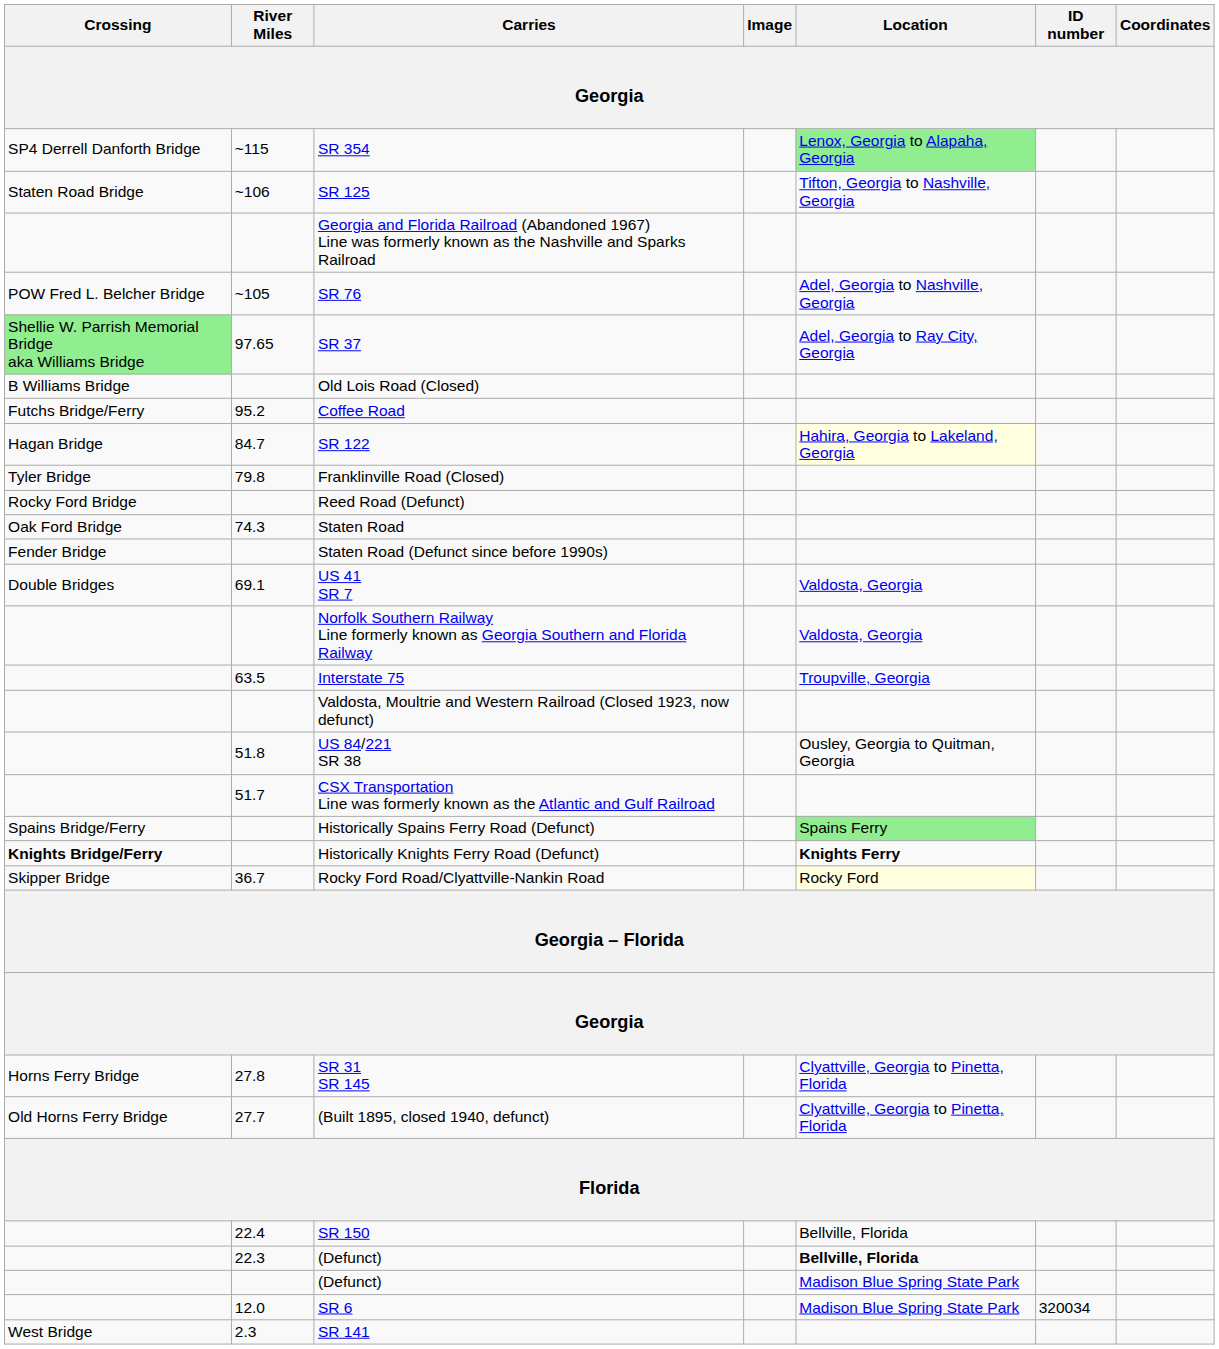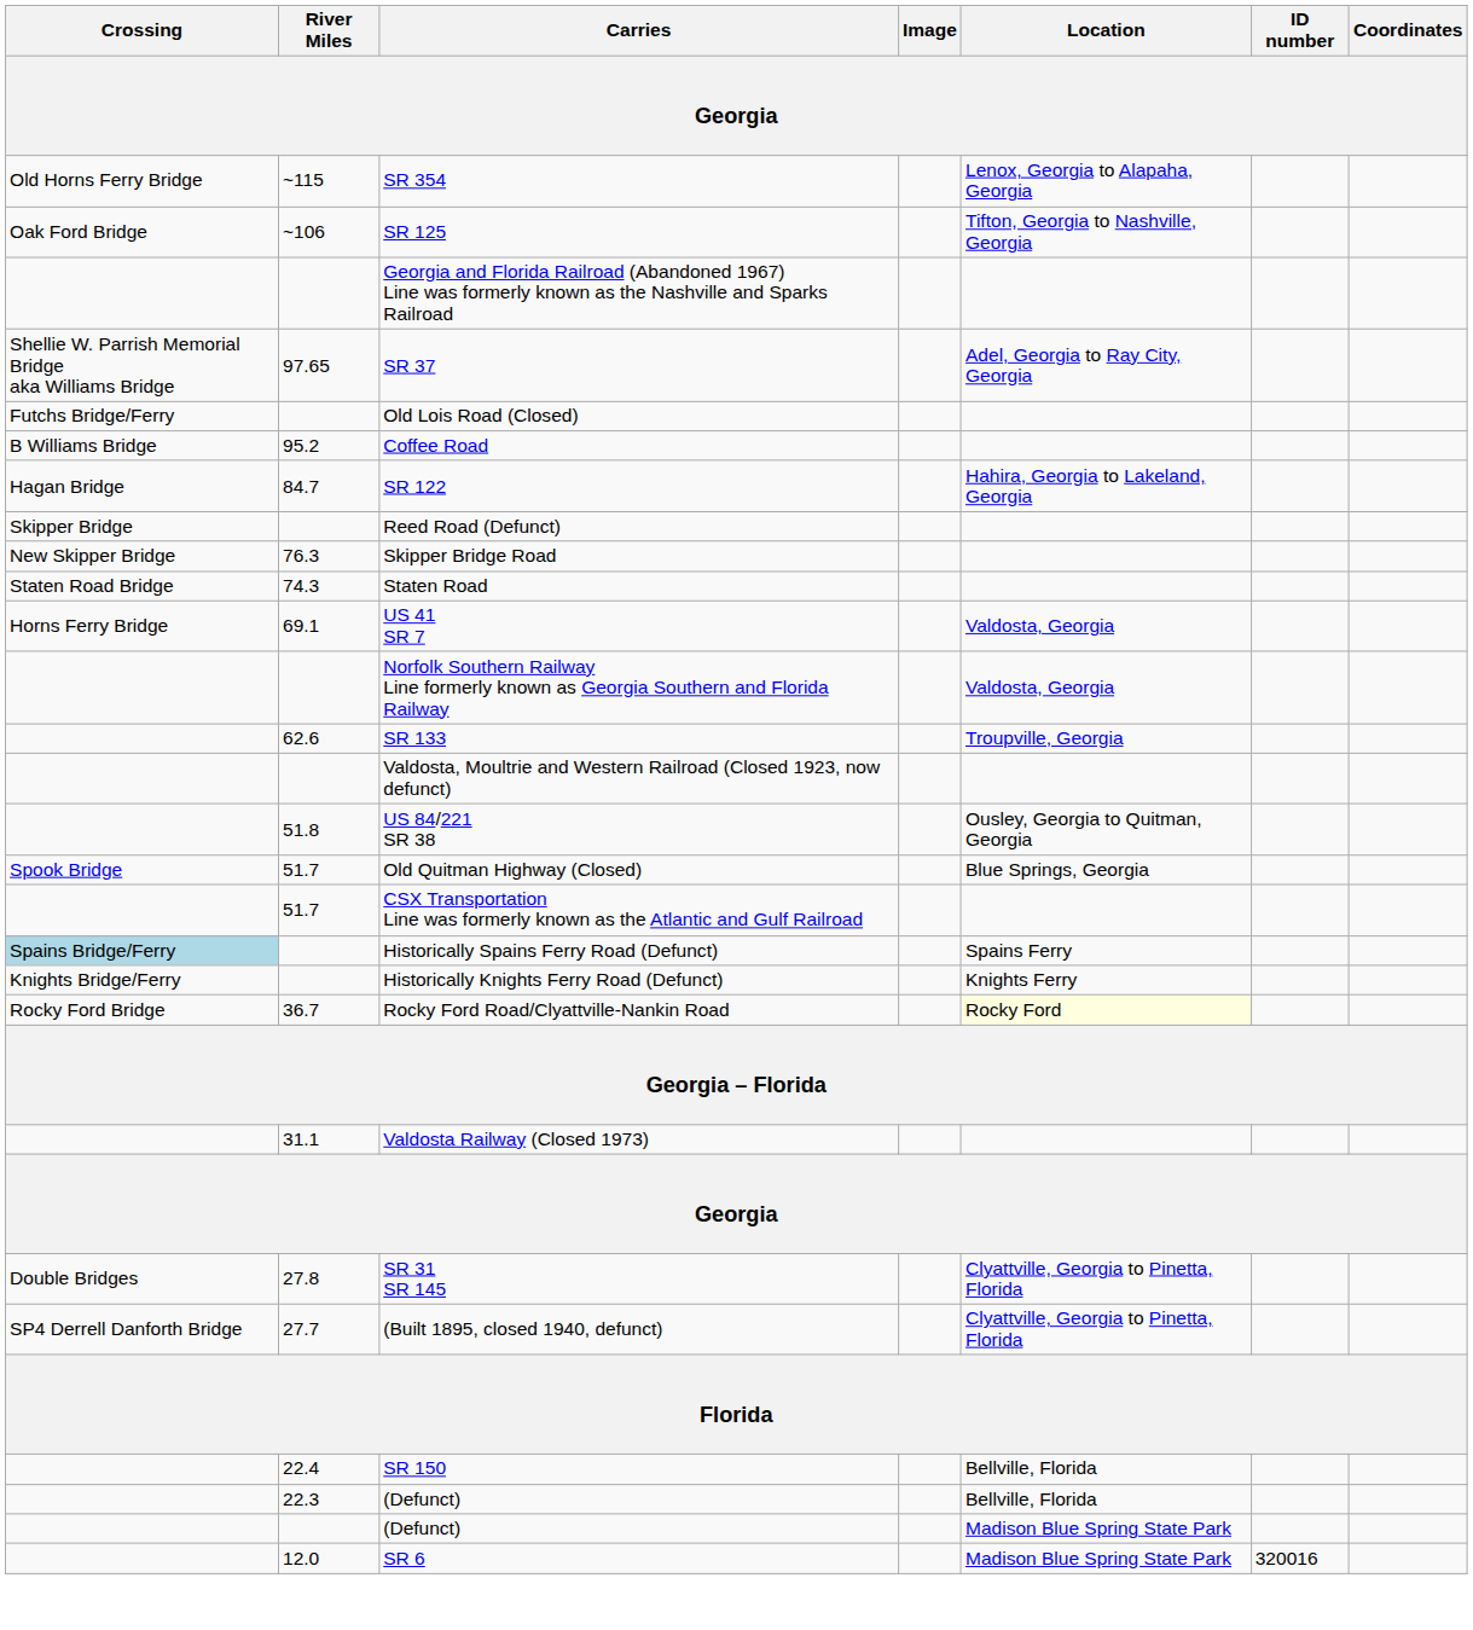SR 354 | Crossing: SP4 Derrell Danforth Bridge -> Old Horns Ferry Bridge
SR 354 | Location: lightgreen background -> no background
SR 125 | Crossing: Staten Road Bridge -> Oak Ford Bridge
- row: POW Fred L. Belcher Bridge | ~105 | SR 76 | Adel, Georgia to Nashville, Georgia
SR 37 | Crossing: lightgreen background -> no background
Old Lois Road (Closed) | Crossing: B Williams Bridge -> Futchs Bridge/Ferry
Coffee Road | Crossing: Futchs Bridge/Ferry -> B Williams Bridge
SR 122 | Location: lightyellow background -> no background
- row: Tyler Bridge | 79.8 | Franklinville Road (Closed)
Reed Road (Defunct) | Crossing: Rocky Ford Bridge -> Skipper Bridge
+ row: New Skipper Bridge | 76.3 | Skipper Bridge Road
Staten Road | Crossing: Oak Ford Bridge -> Staten Road Bridge
- row: Fender Bridge | Staten Road (Defunct since before 1990s)
US 41 SR 7 | Crossing: Double Bridges -> Horns Ferry Bridge
- row: 63.5 | Interstate 75 | Troupville, Georgia
+ row: 62.6 | SR 133 | Troupville, Georgia
+ row: Spook Bridge | 51.7 | Old Quitman Highway (Closed) | Blue Springs, Georgia
Historically Spains Ferry Road (Defunct) | Crossing: no background -> lightblue background
Historically Spains Ferry Road (Defunct) | Location: lightgreen background -> no background
Historically Knights Ferry Road (Defunct) | Crossing: bold -> normal
Historically Knights Ferry Road (Defunct) | Location: bold -> normal
Rocky Ford Road/Clyattville-Nankin Road | Crossing: Skipper Bridge -> Rocky Ford Bridge
+ row: 31.1 | Valdosta Railway (Closed 1973)
SR 31 SR 145 | Crossing: Horns Ferry Bridge -> Double Bridges
(Built 1895, closed 1940, defunct) | Crossing: Old Horns Ferry Bridge -> SP4 Derrell Danforth Bridge
22.3 / (Defunct) | Location: bold -> normal
SR 6 | ID number: 320034 -> 320016
- row: West Bridge | 2.3 | SR 141
